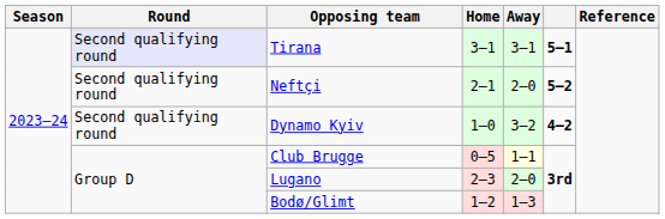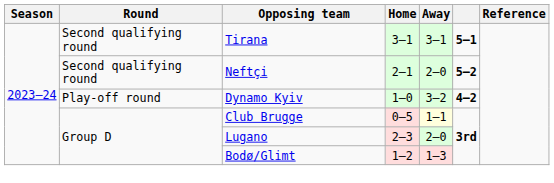Tirana | Round: lavender background -> no background
Dynamo Kyiv | Round: Second qualifying round -> Play-off round
